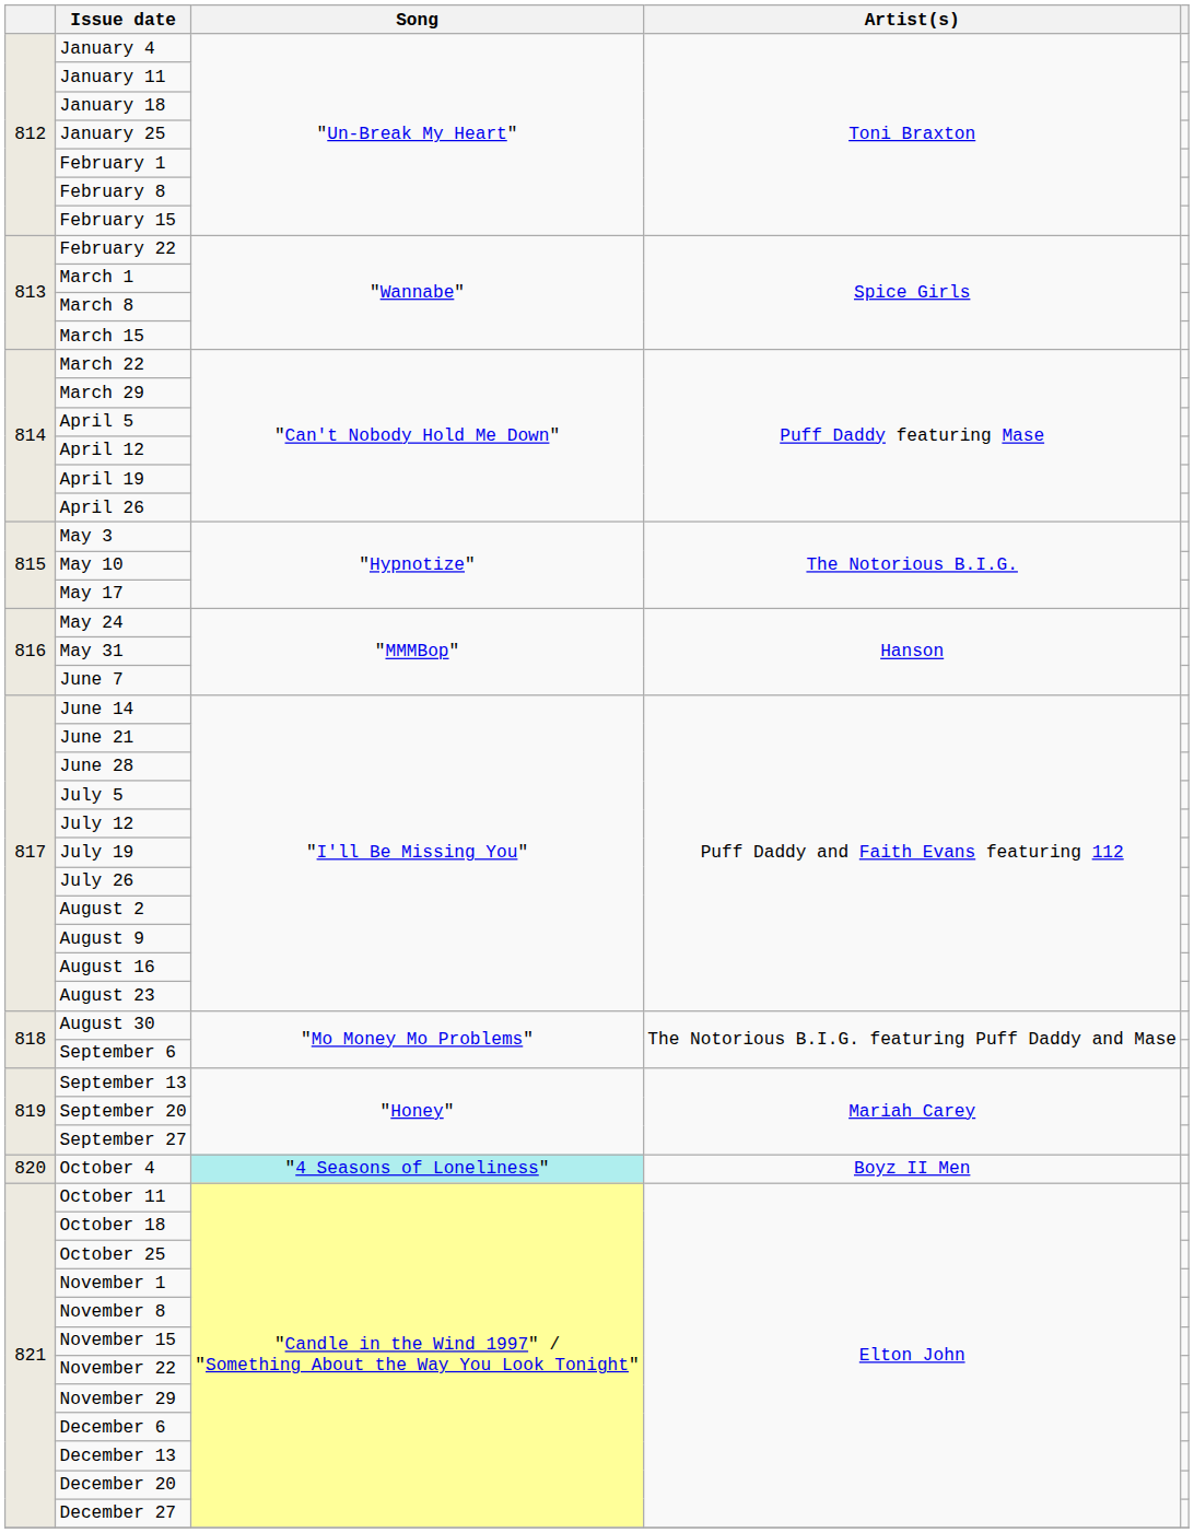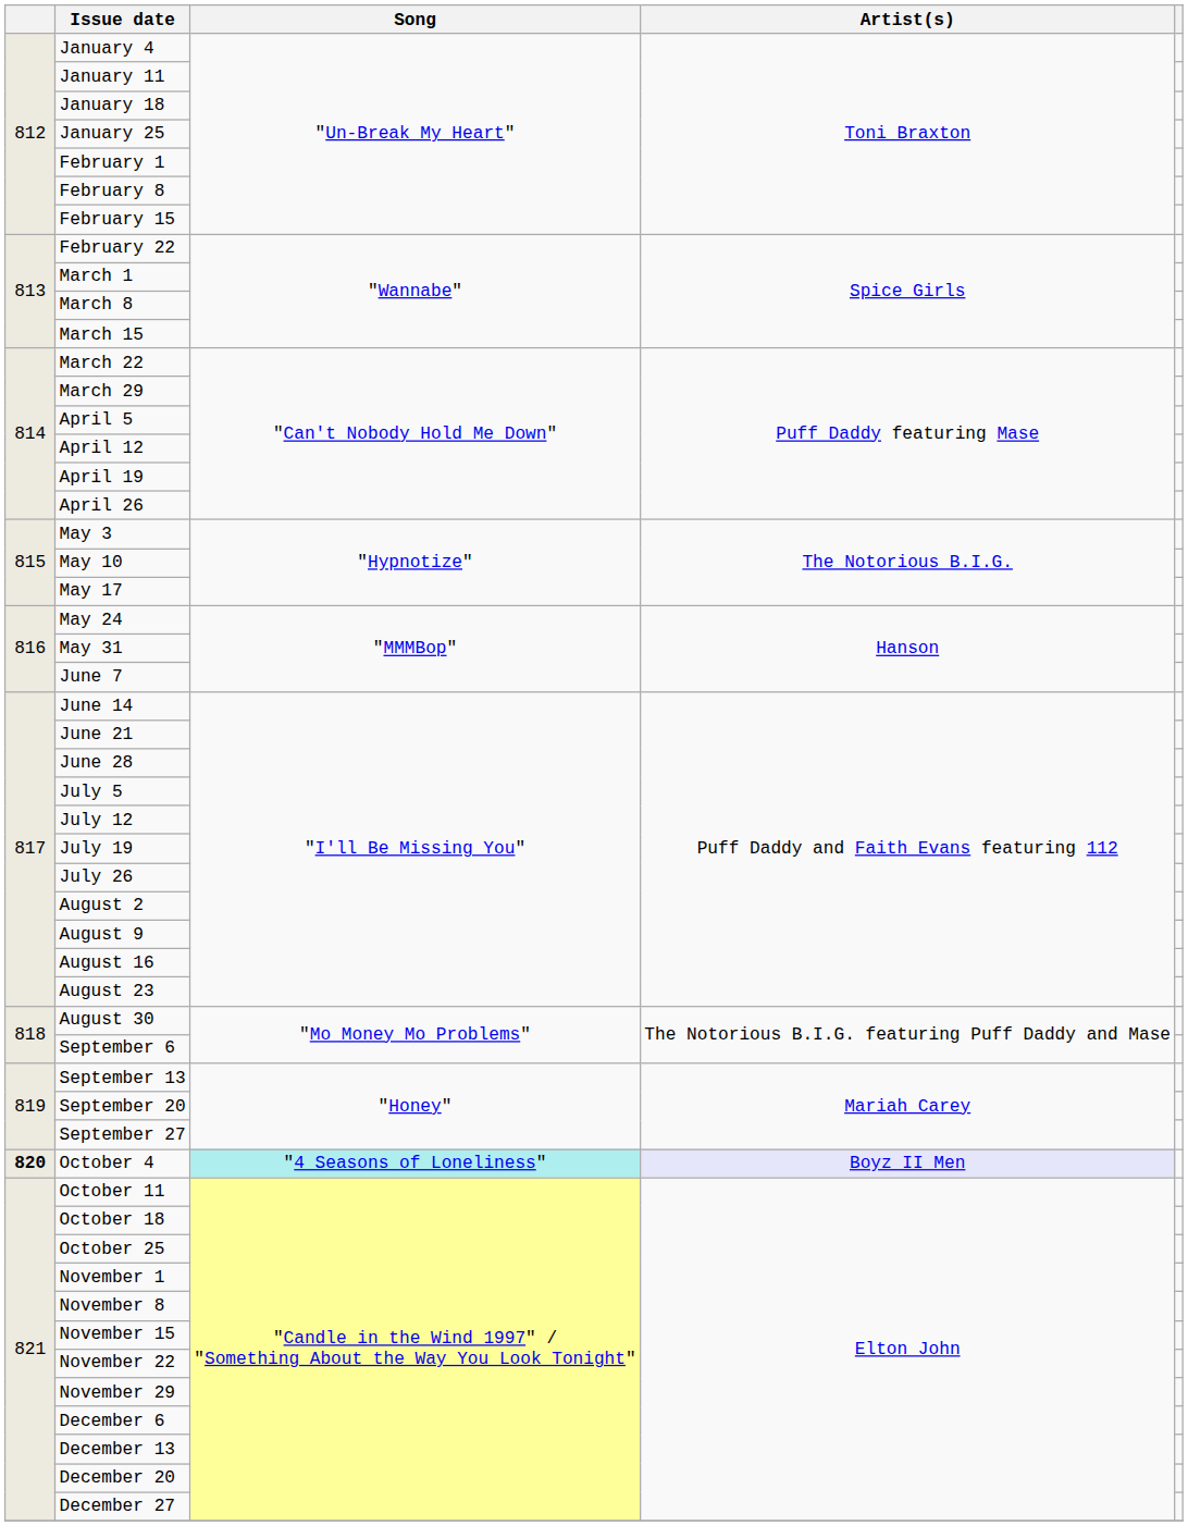October 4 | column 1: normal -> bold
October 4 | Artist(s): no background -> lavender background
